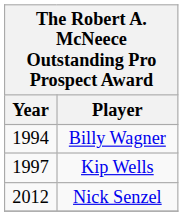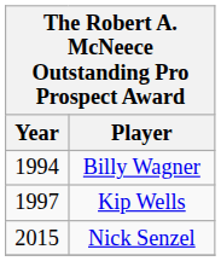Nick Senzel | Year: 2012 -> 2015
